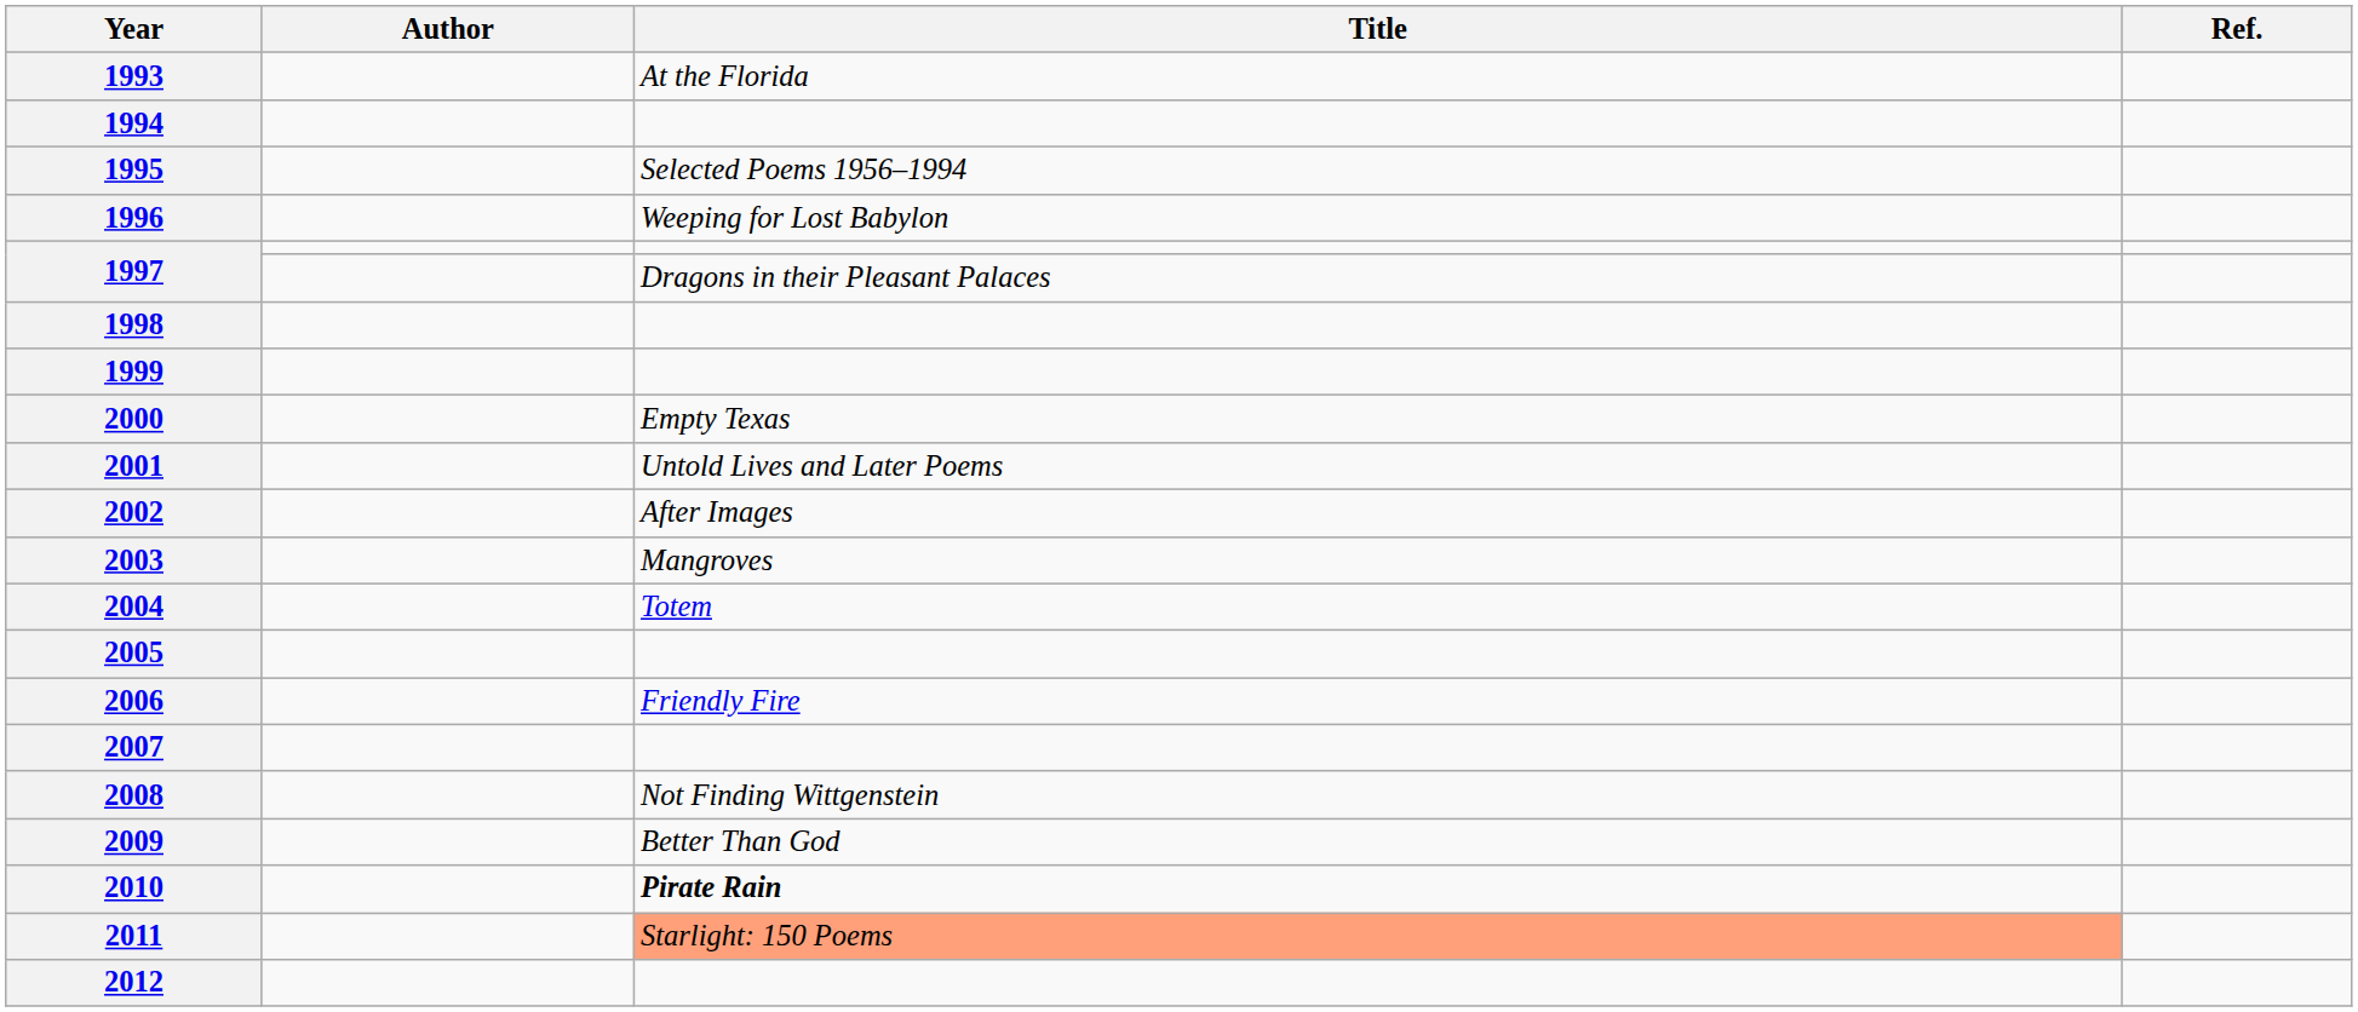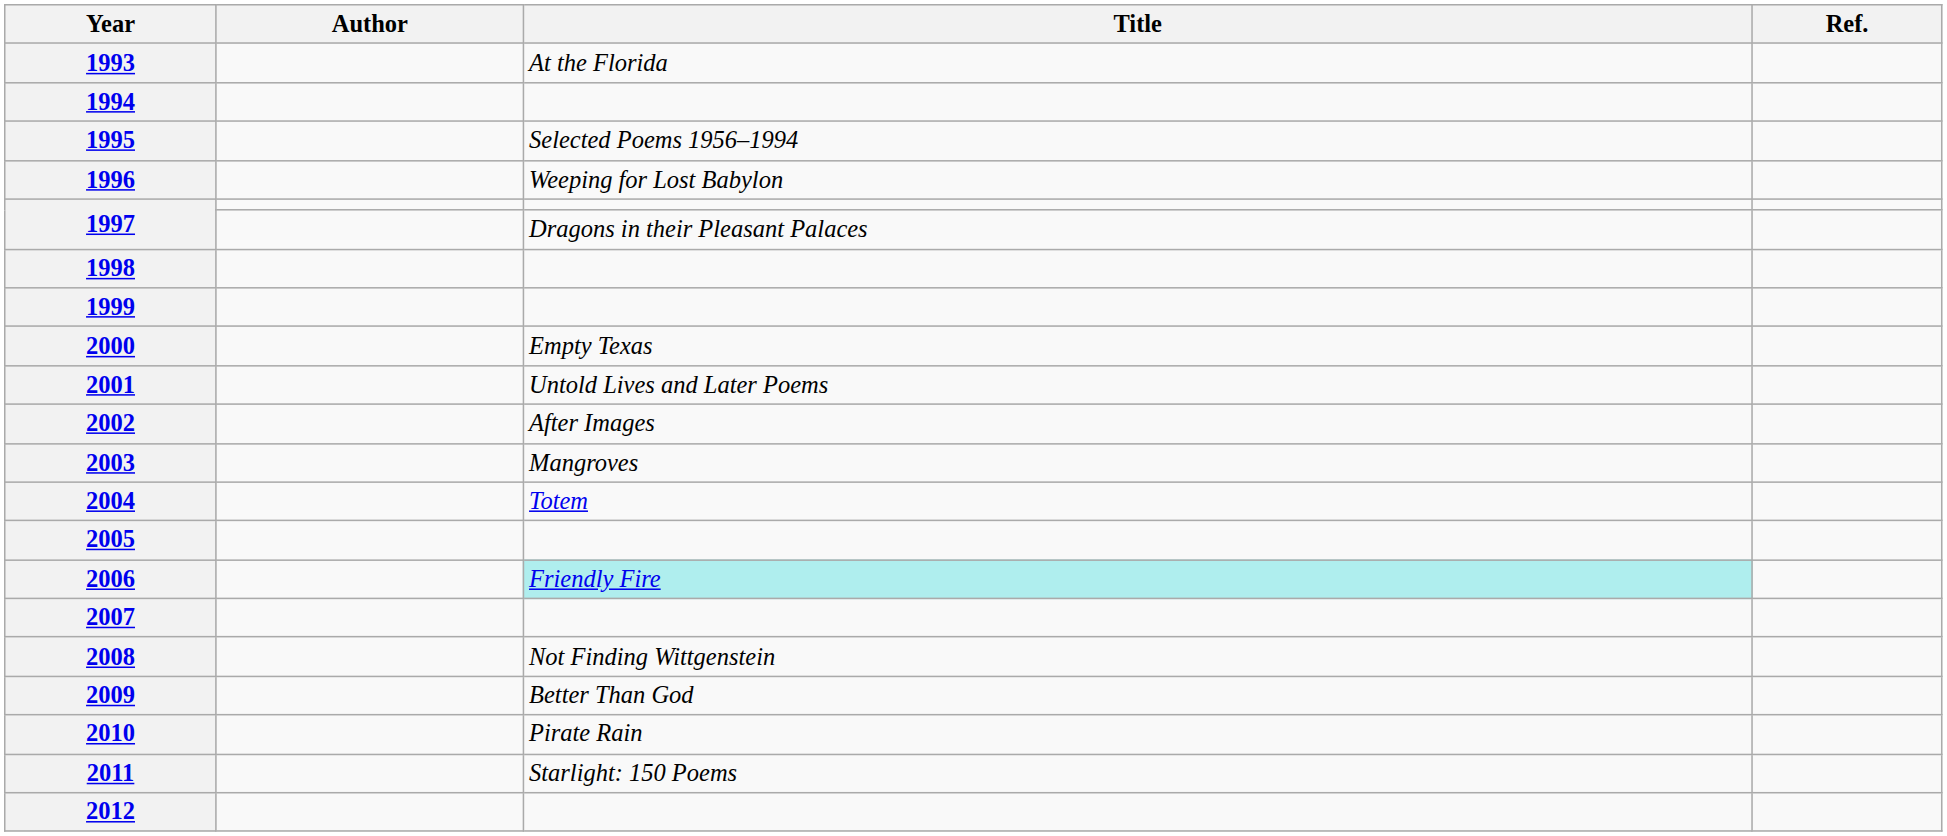2006 | Title: no background -> paleturquoise background
2010 | Title: bold -> normal
2011 | Title: lightsalmon background -> no background
